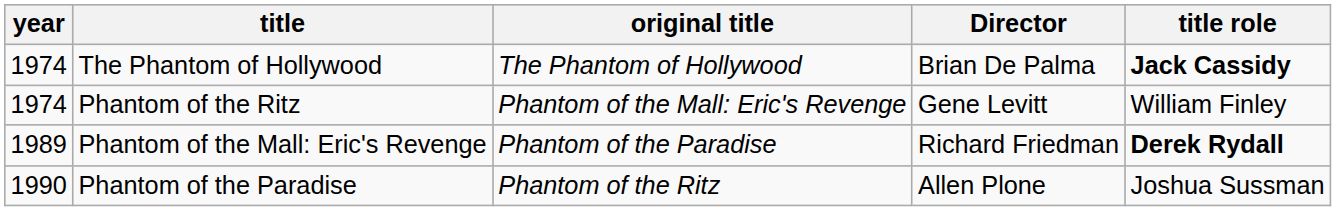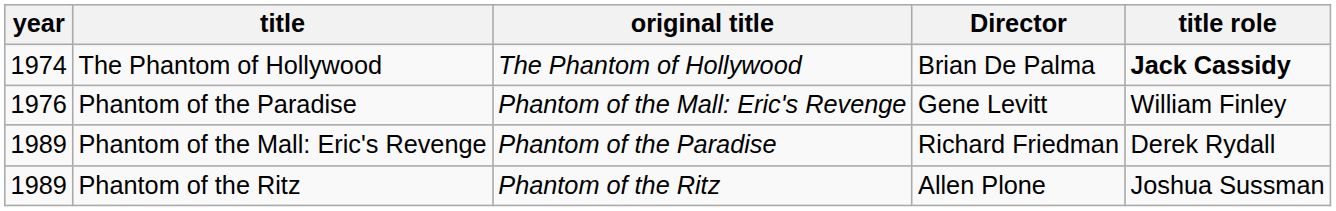row 3 | year: 1974 -> 1976
row 3 | title: Phantom of the Ritz -> Phantom of the Paradise
row 4 | title role: bold -> normal
row 5 | year: 1990 -> 1989
row 5 | title: Phantom of the Paradise -> Phantom of the Ritz
